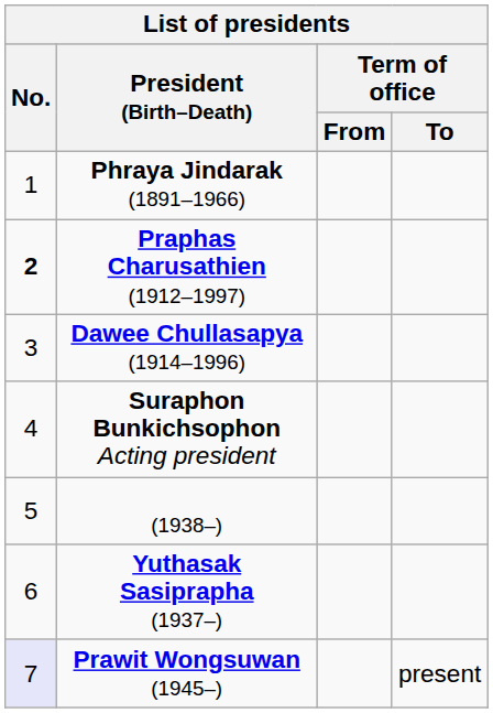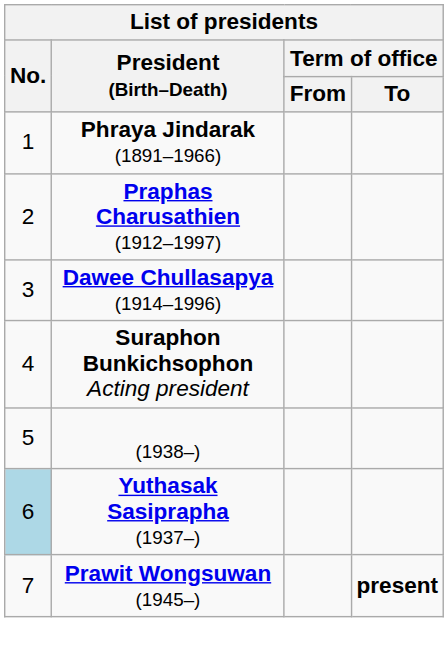Praphas Charusathien (1912–1997) | No.: bold -> normal
Yuthasak Sasiprapha (1937–) | No.: no background -> lightblue background
Prawit Wongsuwan (1945–) | No.: lavender background -> no background
Prawit Wongsuwan (1945–) | Term of office / To: normal -> bold
